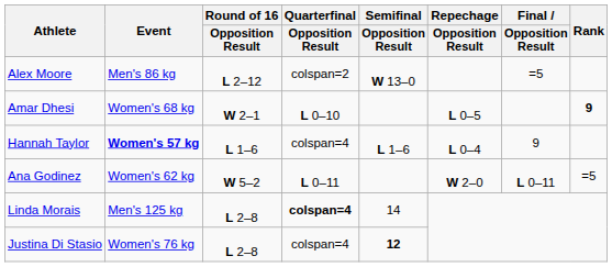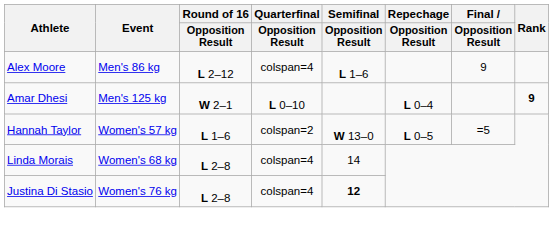Alex Moore | Quarterfinal / Opposition Result: colspan=2 -> colspan=4
Alex Moore | Semifinal / Opposition Result: W 13–0 -> L 1–6
Alex Moore | Final / Opposition Result: =5 -> 9
Amar Dhesi | Event: Women's 68 kg -> Men's 125 kg
Amar Dhesi | Repechage / Opposition Result: L 0–5 -> L 0–4
Hannah Taylor | Event: bold -> normal
Hannah Taylor | Quarterfinal / Opposition Result: colspan=4 -> colspan=2
Hannah Taylor | Semifinal / Opposition Result: L 1–6 -> W 13–0
Hannah Taylor | Repechage / Opposition Result: L 0–4 -> L 0–5
Hannah Taylor | Final / Opposition Result: 9 -> =5
- row: Ana Godinez | Women's 62 kg | W 5–2 | L 0–11 | W 2–0 | L 0–11 | =5
Linda Morais | Event: Men's 125 kg -> Women's 68 kg
Linda Morais | Quarterfinal / Opposition Result: bold -> normal
